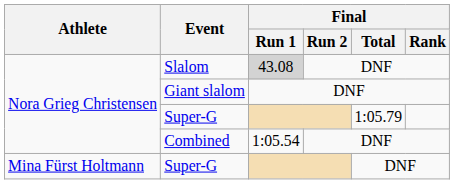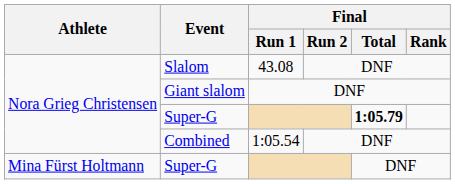Slalom | Final / Run 1: lightgrey background -> no background
Nora Grieg Christensen / Super-G | Final / Total: normal -> bold
